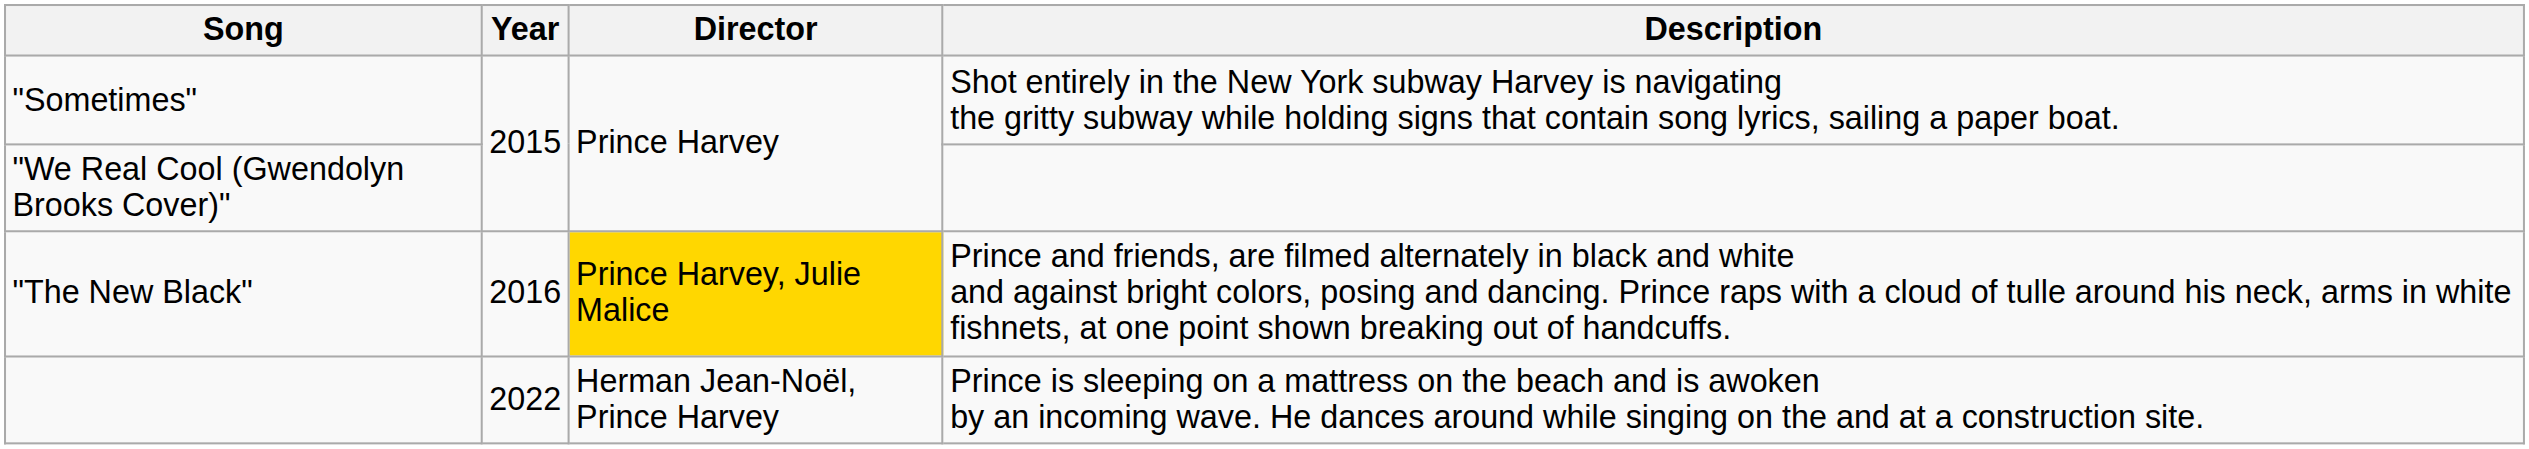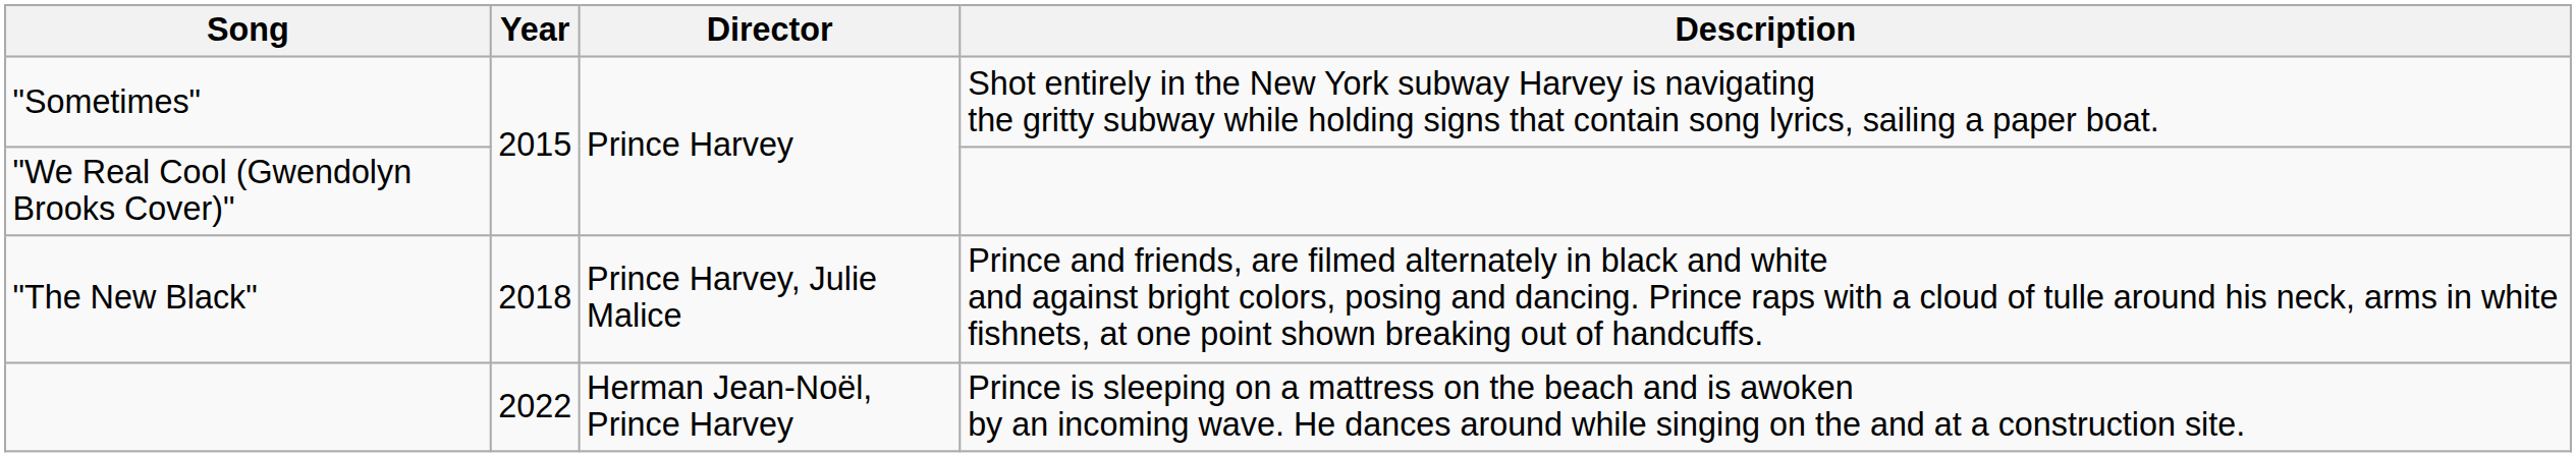"The New Black" | Year: 2016 -> 2018
"The New Black" | Director: gold background -> no background
